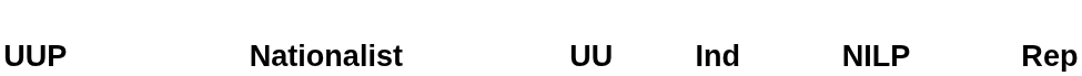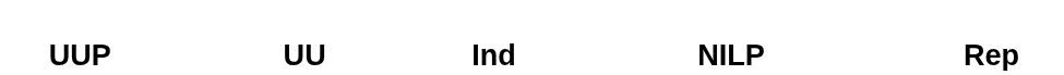- column: 6 | Nationalist
